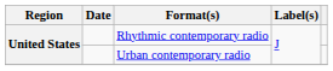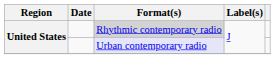Rhythmic contemporary radio | Format(s): no background -> lightgrey background
Urban contemporary radio | Format(s): no background -> lavender background
